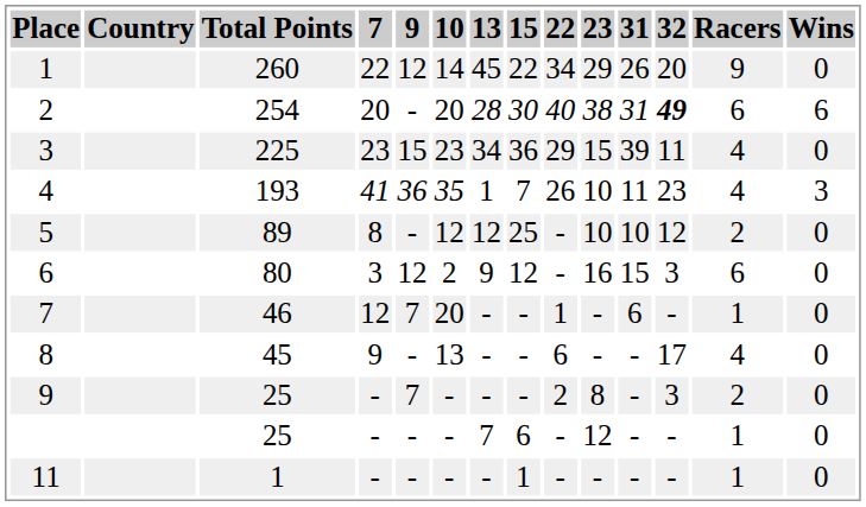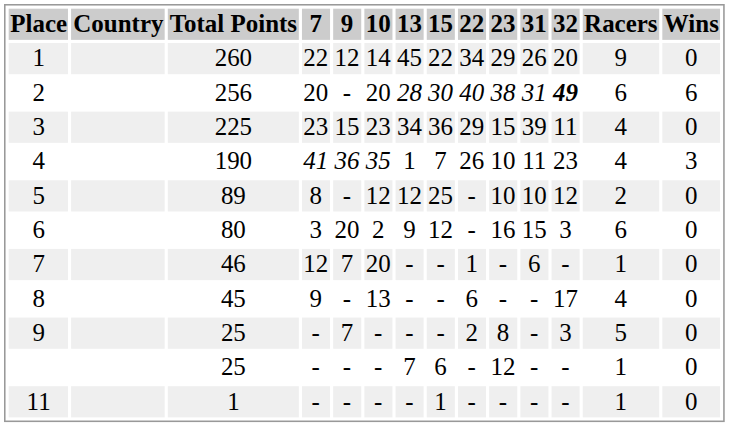row 3 | Total Points: 254 -> 256
row 5 | Total Points: 193 -> 190
row 7 | 9: 12 -> 20
row 10 | Racers: 2 -> 5
